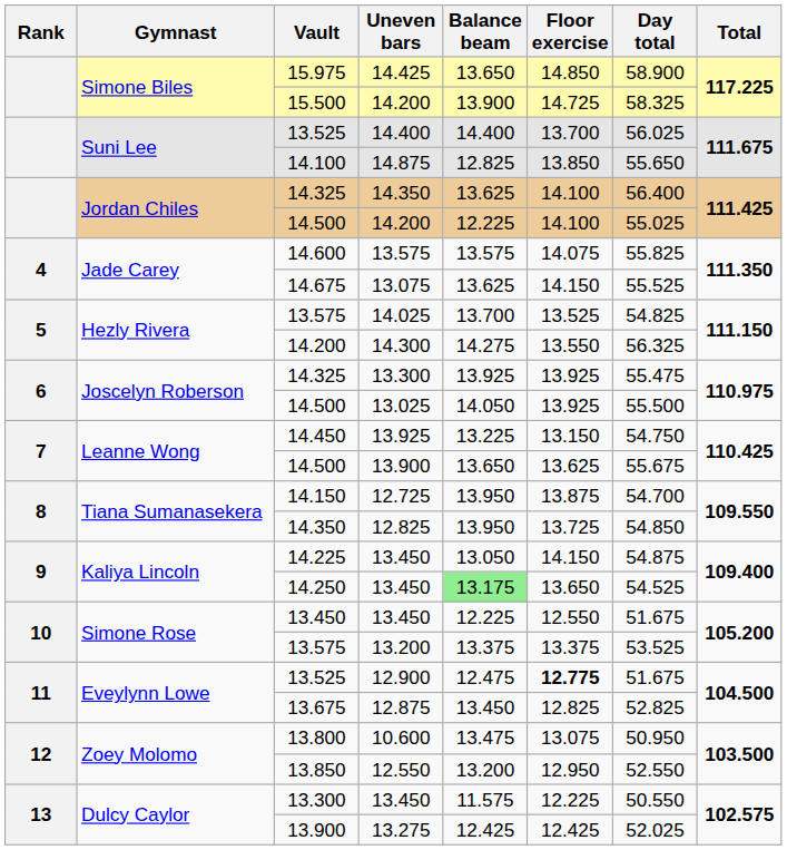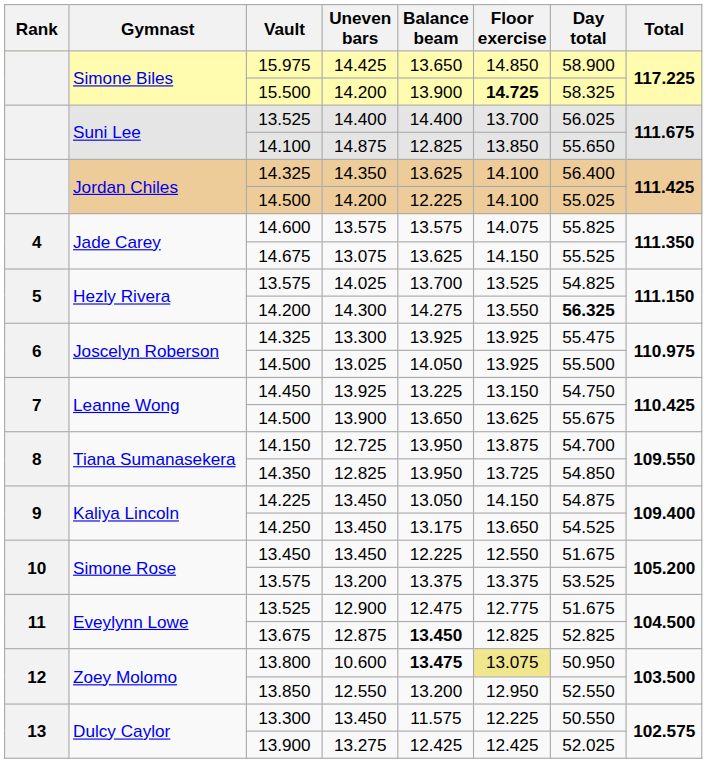15.500 / 14.200 | Floor exercise: normal -> bold
14.300 | Day total: normal -> bold
14.250 / 13.450 | Balance beam: lightgreen background -> no background
12.900 | Floor exercise: bold -> normal
12.875 | Balance beam: normal -> bold
10.600 | Balance beam: normal -> bold
10.600 | Floor exercise: no background -> khaki background
